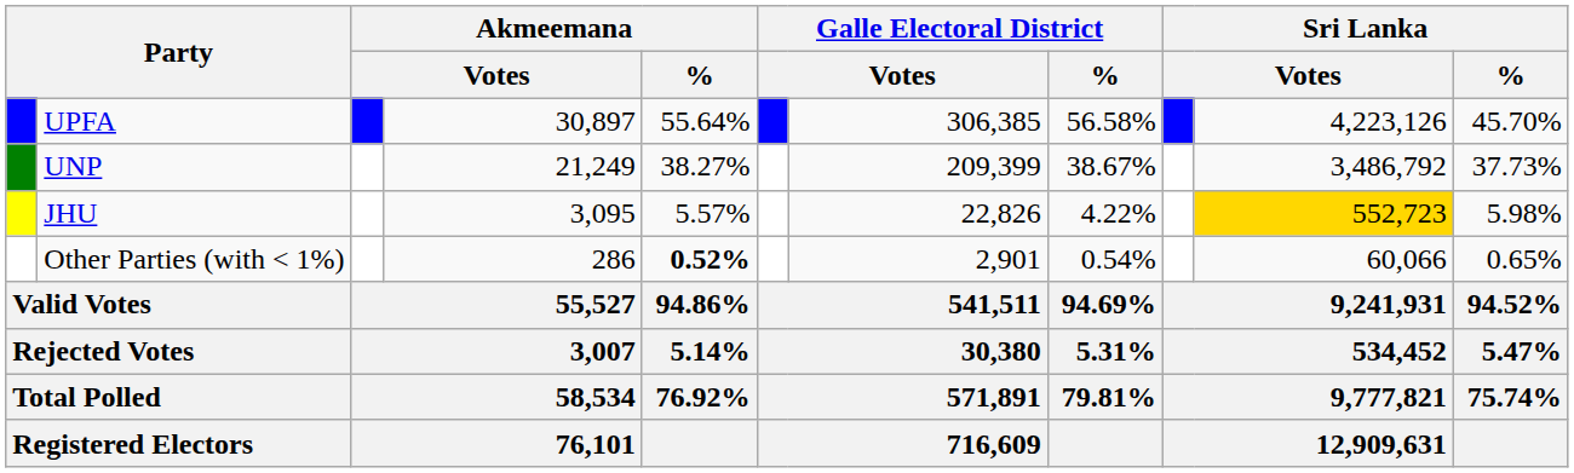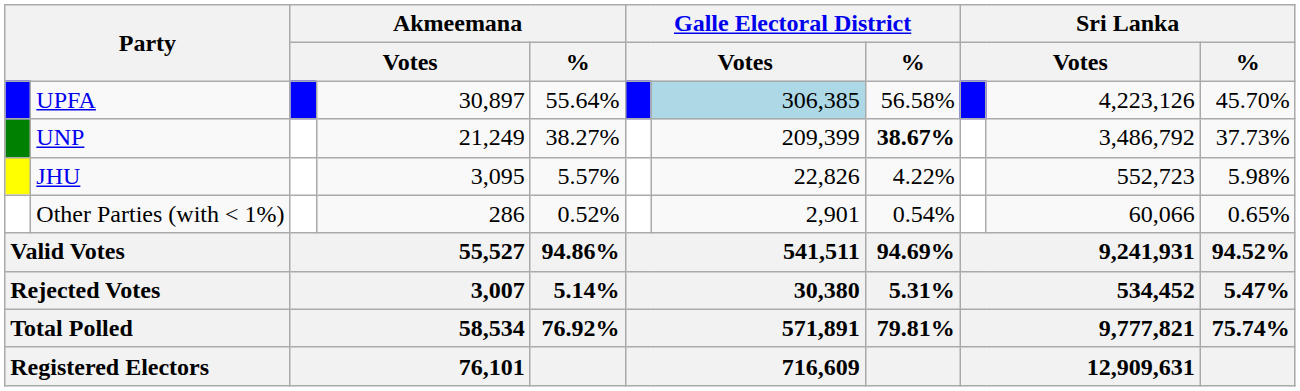UPFA | column 7: no background -> lightblue background
UNP | Galle Electoral District / %: normal -> bold
JHU | column 10: gold background -> no background
Other Parties (with < 1%) | Akmeemana / %: bold -> normal
